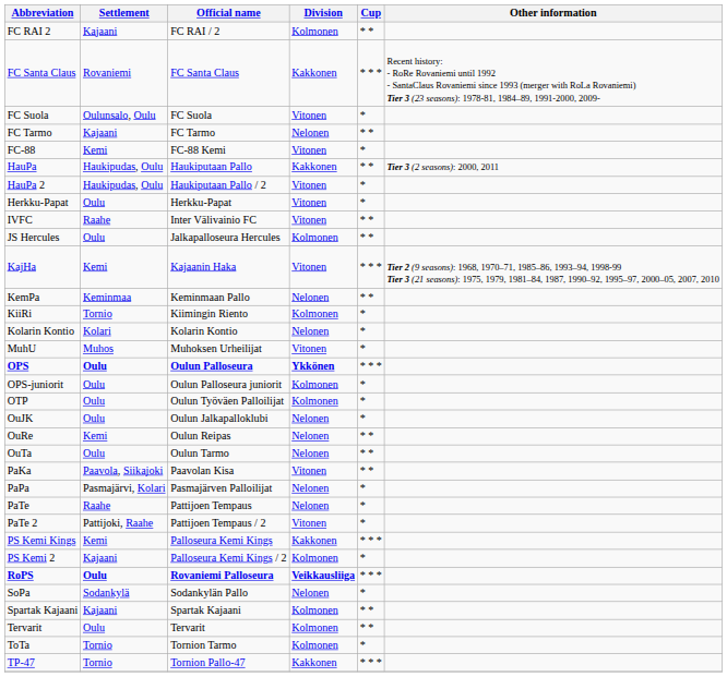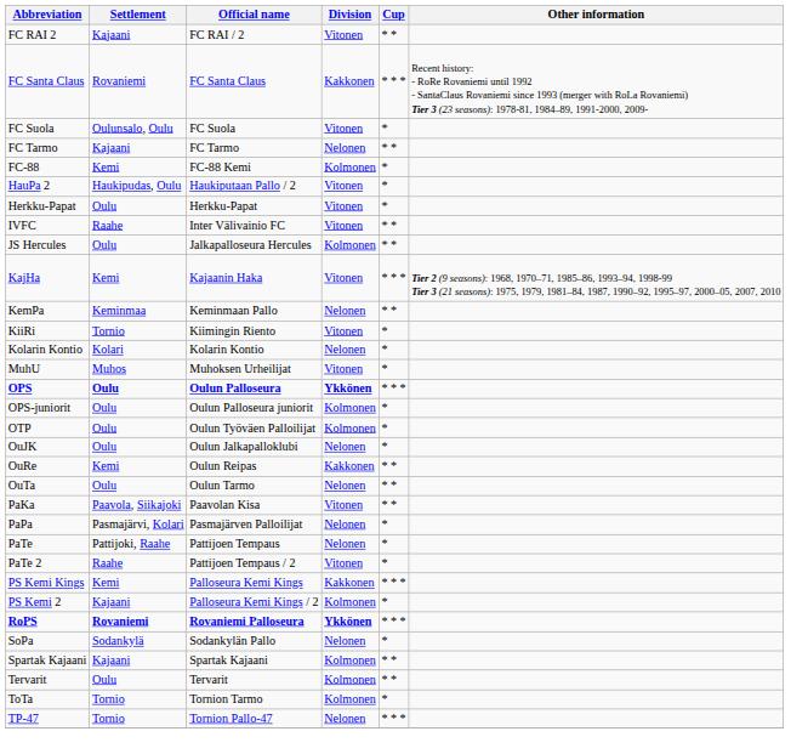FC RAI 2 | Division: Kolmonen -> Vitonen
FC-88 | Division: Vitonen -> Kolmonen
- row: HauPa | Haukipudas, Oulu | Haukiputaan Pallo | Kakkonen | * * | Tier 3 (2 seasons): 2000, 2011
KiiRi | Division: Kolmonen -> Vitonen
OuRe | Division: Nelonen -> Kakkonen
PaTe | Settlement: Raahe -> Pattijoki, Raahe
PaTe 2 | Settlement: Pattijoki, Raahe -> Raahe
RoPS | Settlement: Oulu -> Rovaniemi
RoPS | Division: Veikkausliiga -> Ykkönen
TP-47 | Division: Kakkonen -> Nelonen
